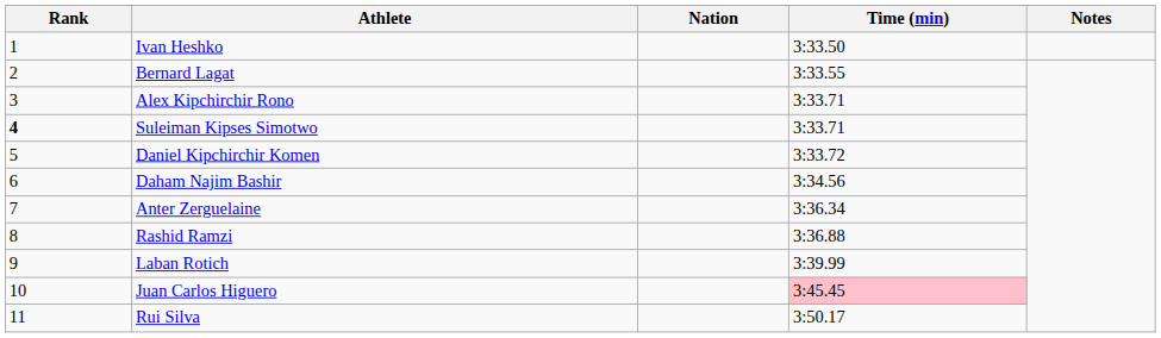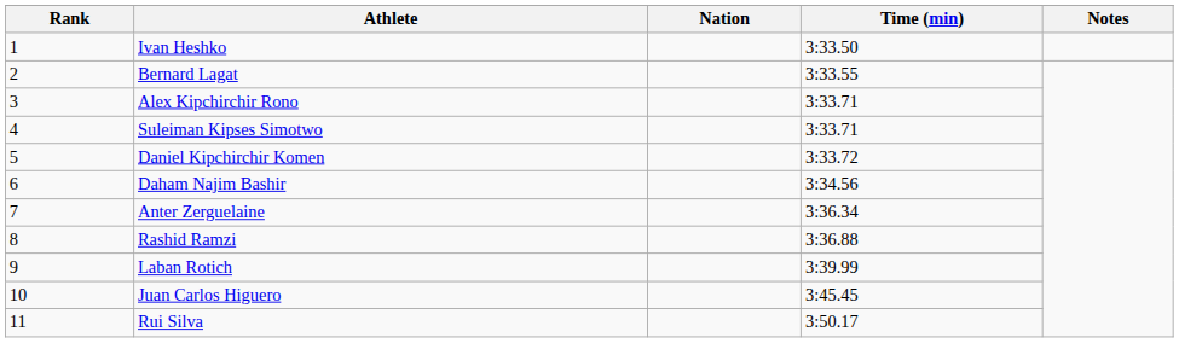Suleiman Kipses Simotwo | Rank: bold -> normal
Juan Carlos Higuero | Time (min): pink background -> no background
